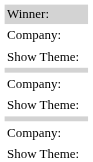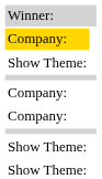row 2 | column 1: no background -> gold background
row 5 | column 1: Show Theme: -> Company:
row 6 | column 1: Company: -> Show Theme:
